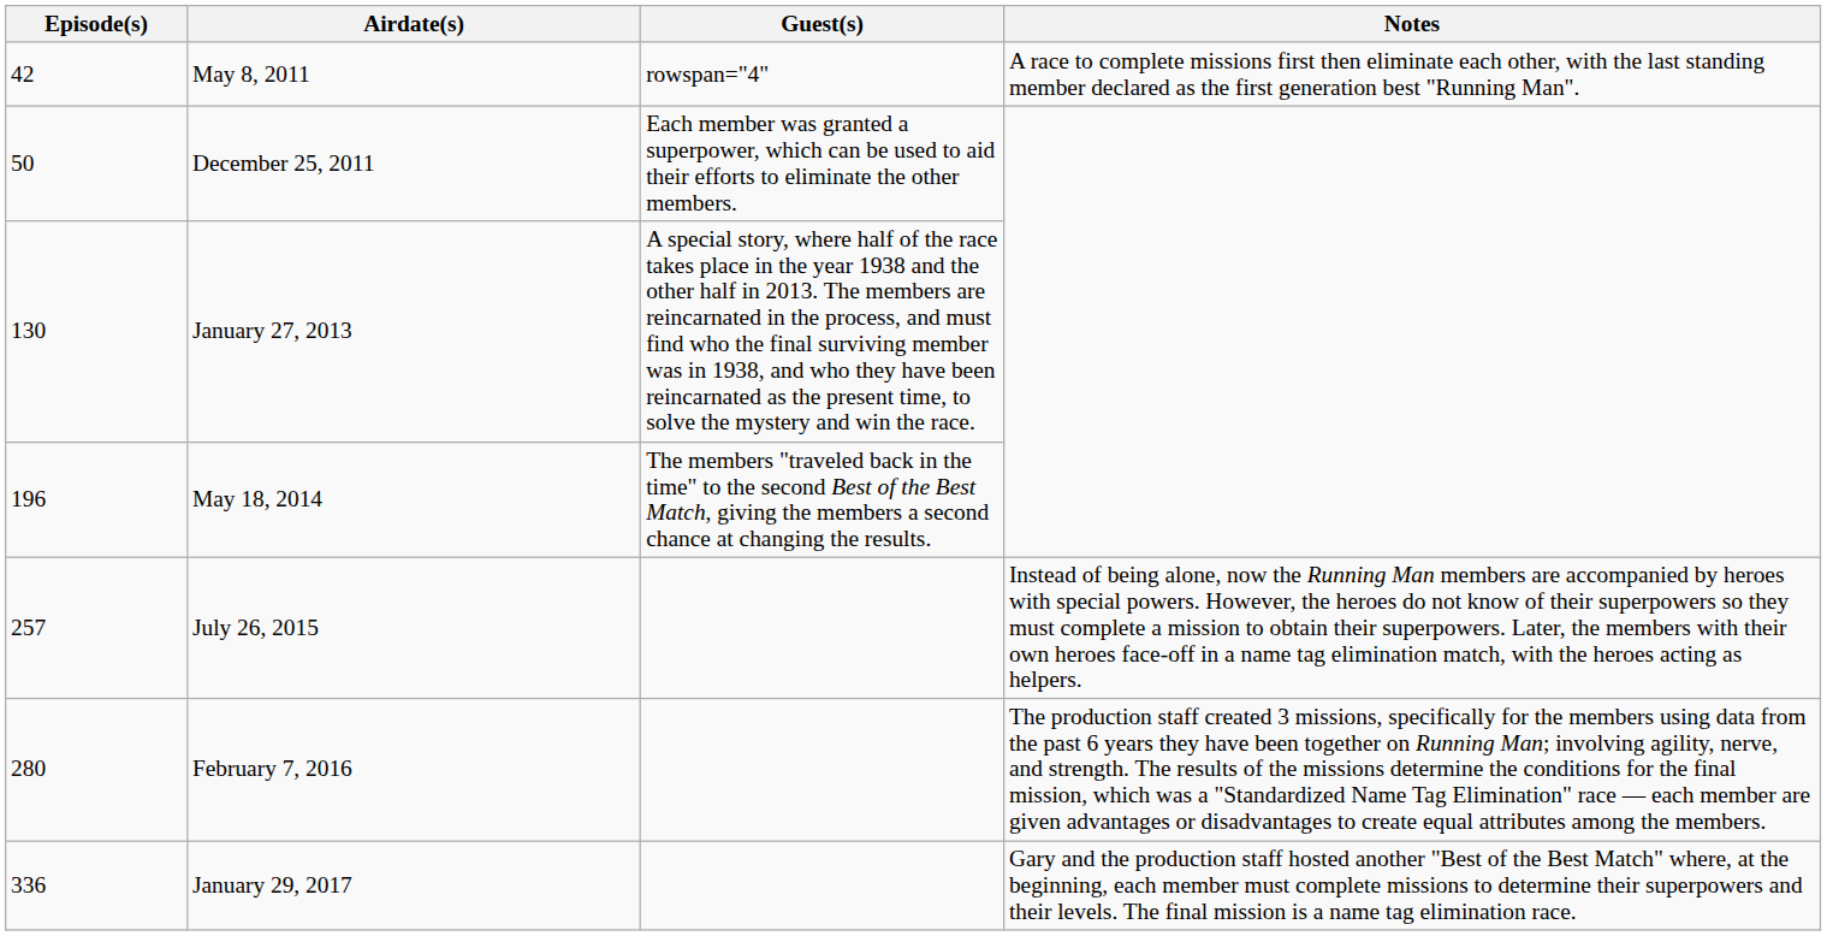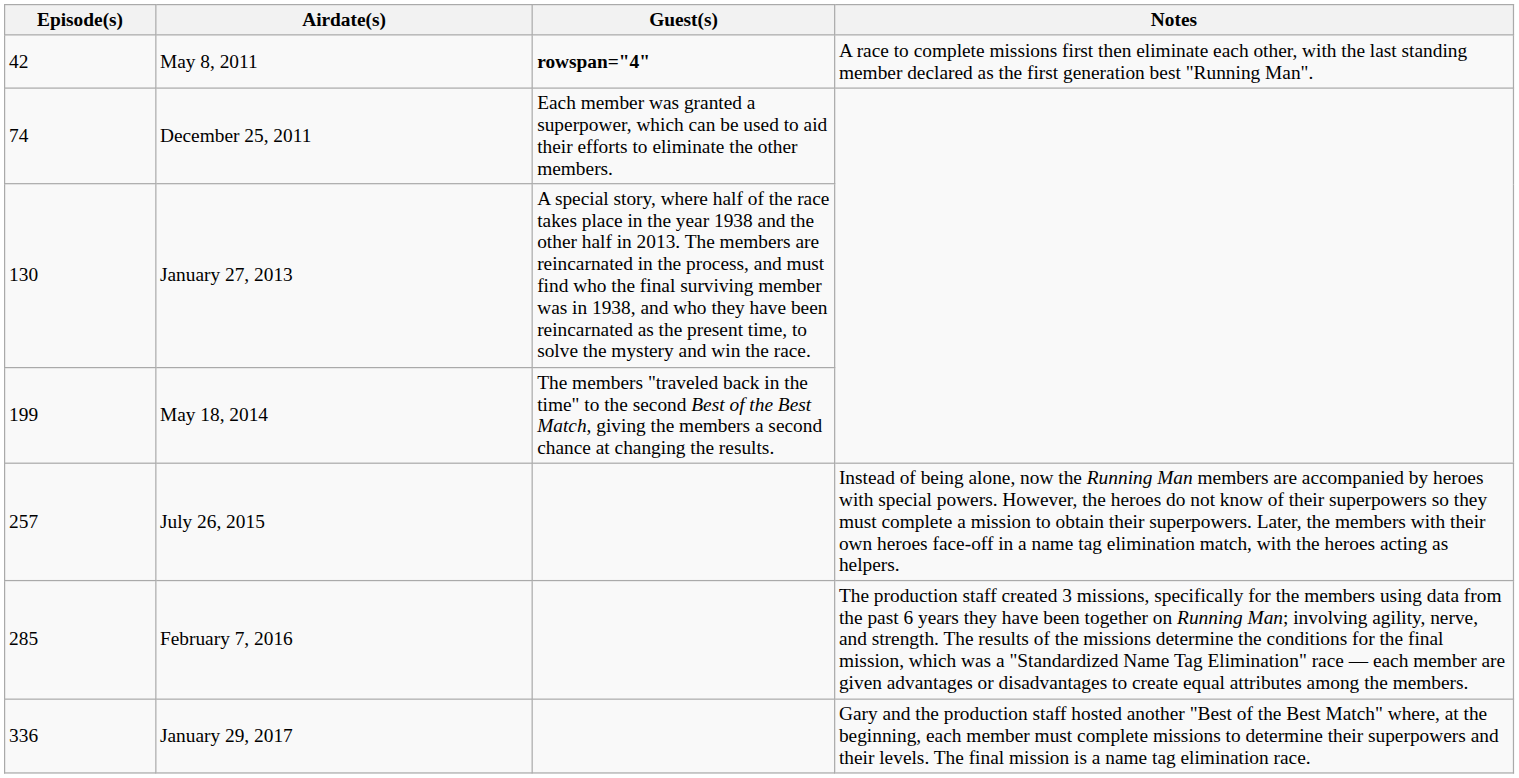May 8, 2011 | Guest(s): normal -> bold
December 25, 2011 | Episode(s): 50 -> 74
May 18, 2014 | Episode(s): 196 -> 199
February 7, 2016 | Episode(s): 280 -> 285
